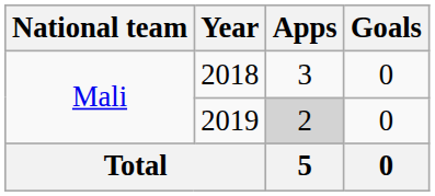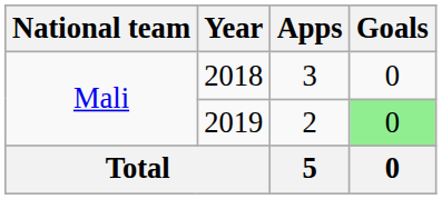2019 | Apps: lightgrey background -> no background
2019 | Goals: no background -> lightgreen background
